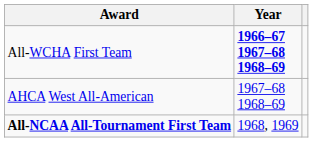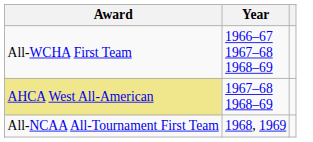row 2 | Year: bold -> normal
row 3 | Award: no background -> khaki background
row 4 | Award: bold -> normal
